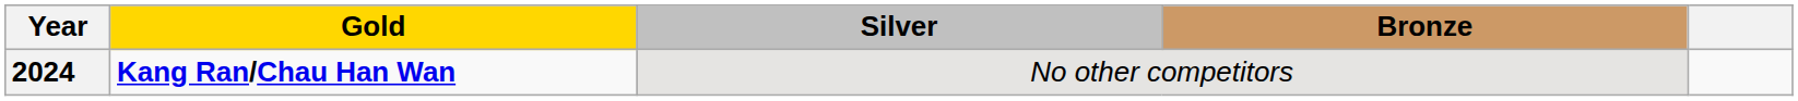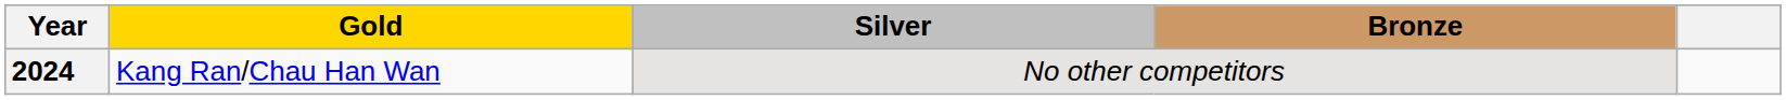2024 | Gold: bold -> normal
